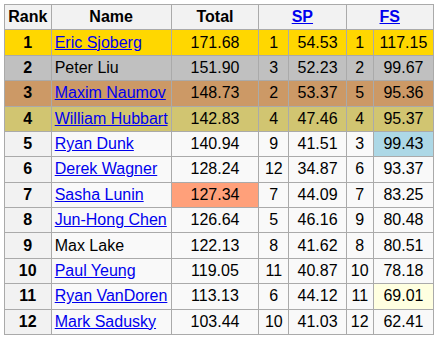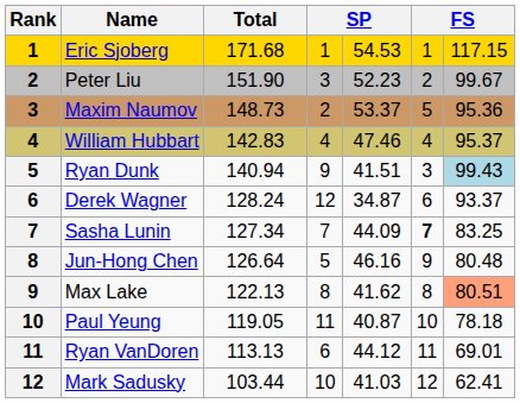Sasha Lunin | Total: lightsalmon background -> no background
Sasha Lunin | column 6: normal -> bold
Max Lake | column 7: no background -> lightsalmon background
Ryan VanDoren | column 7: lightyellow background -> no background
